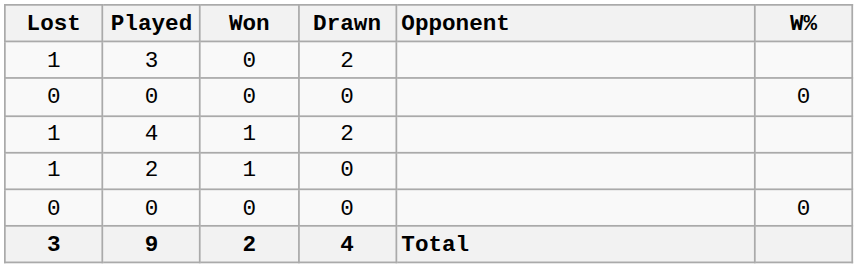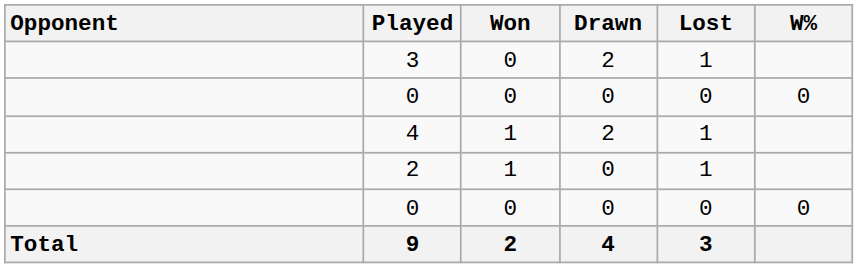columns swapped: Opponent <-> Lost
